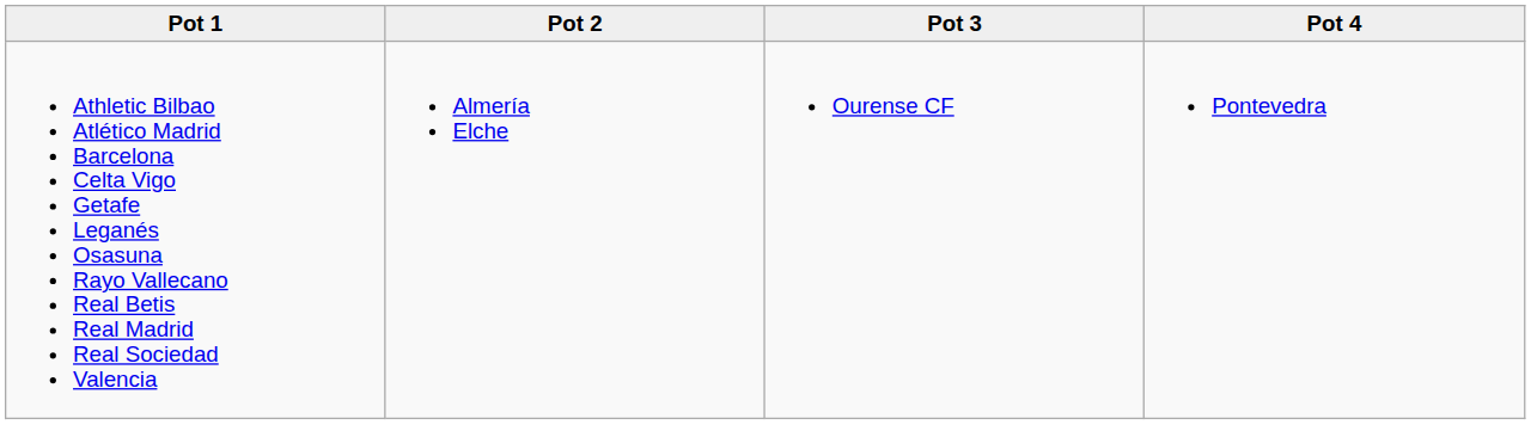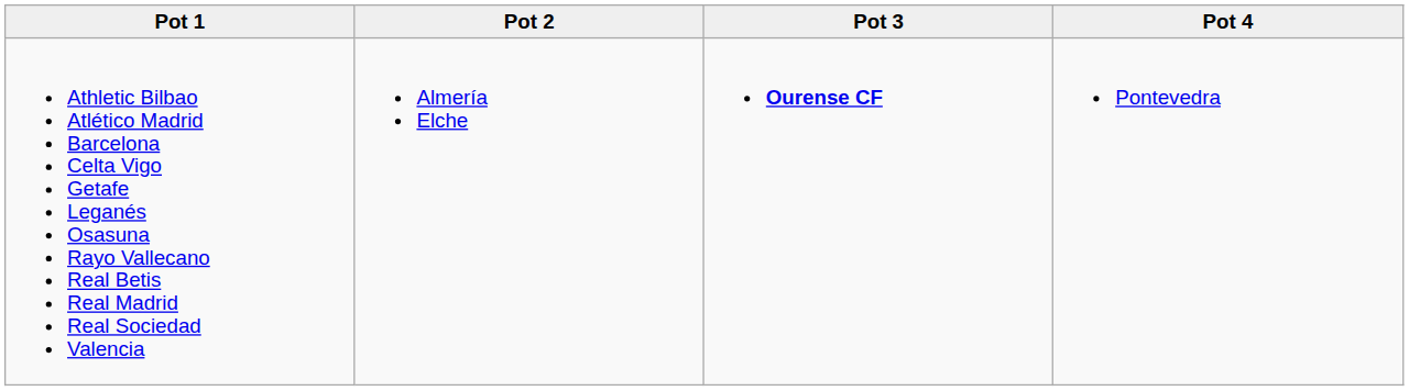row 2 | column 3: normal -> bold
